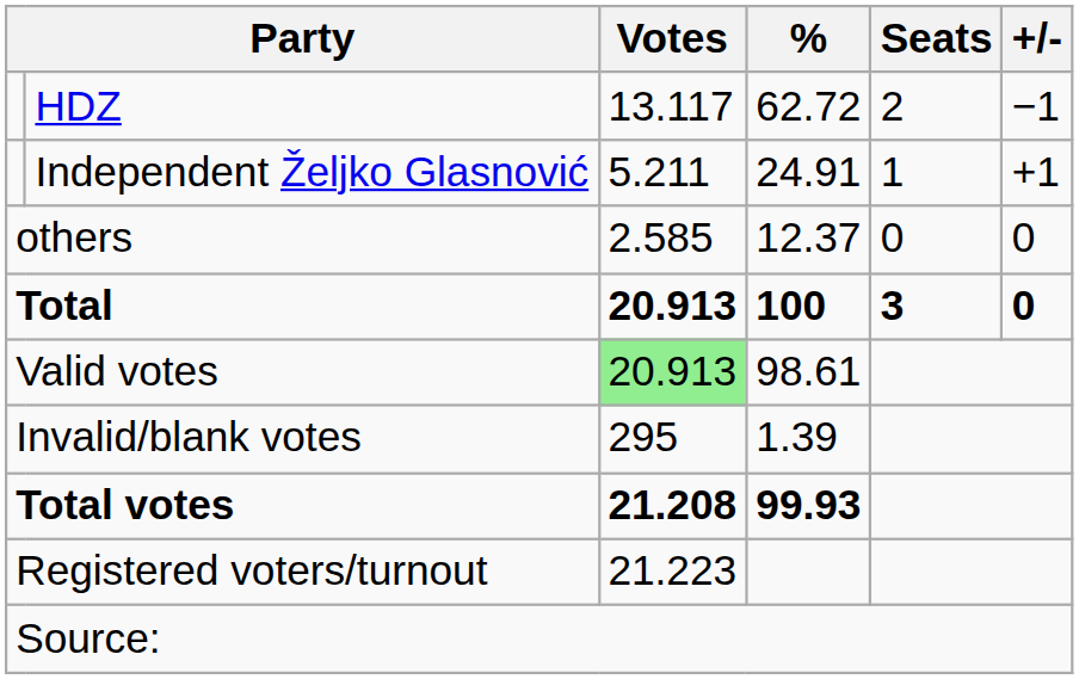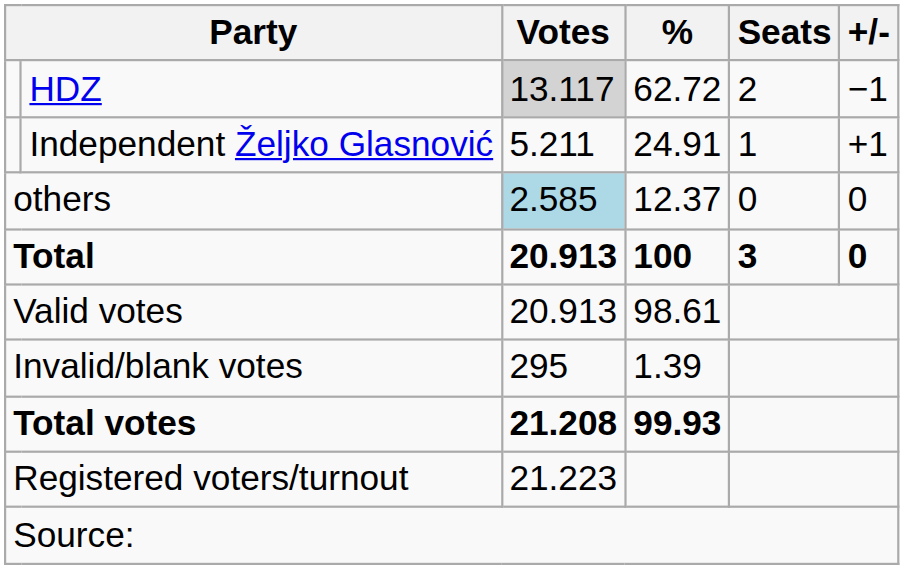HDZ | Votes: no background -> lightgrey background
others | Votes: no background -> lightblue background
Valid votes | Votes: lightgreen background -> no background
